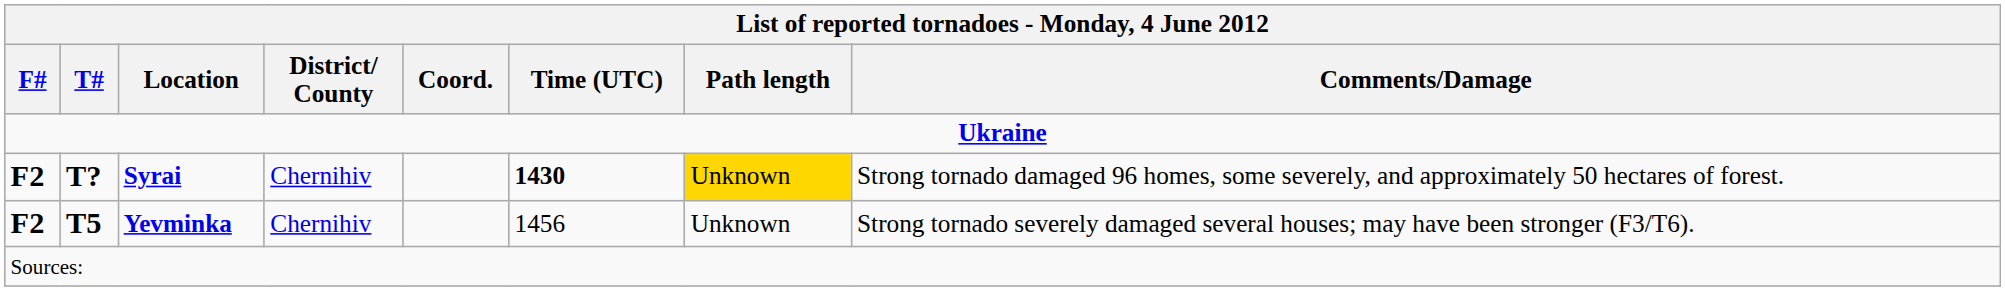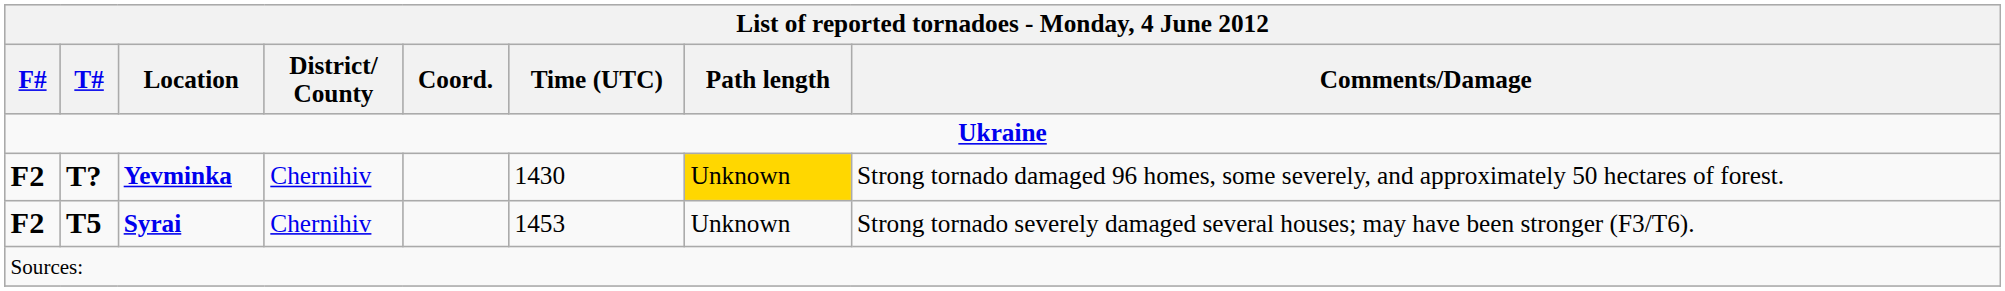T? | Location: Syrai -> Yevminka
T? | Time (UTC): bold -> normal
T5 | Location: Yevminka -> Syrai
T5 | Time (UTC): 1456 -> 1453
